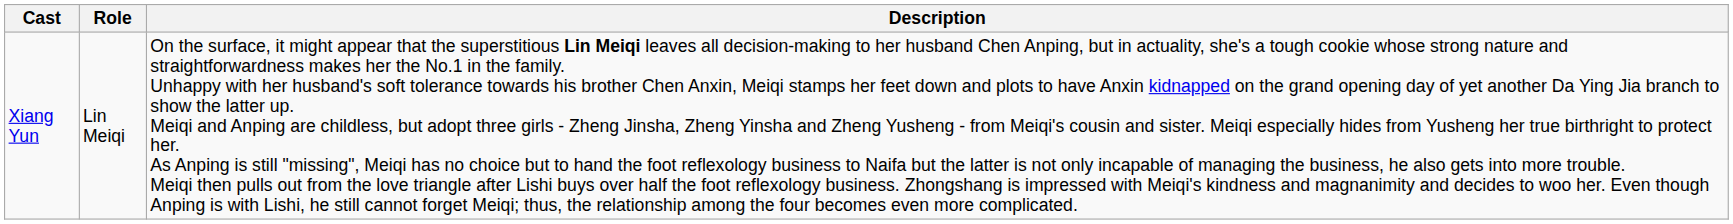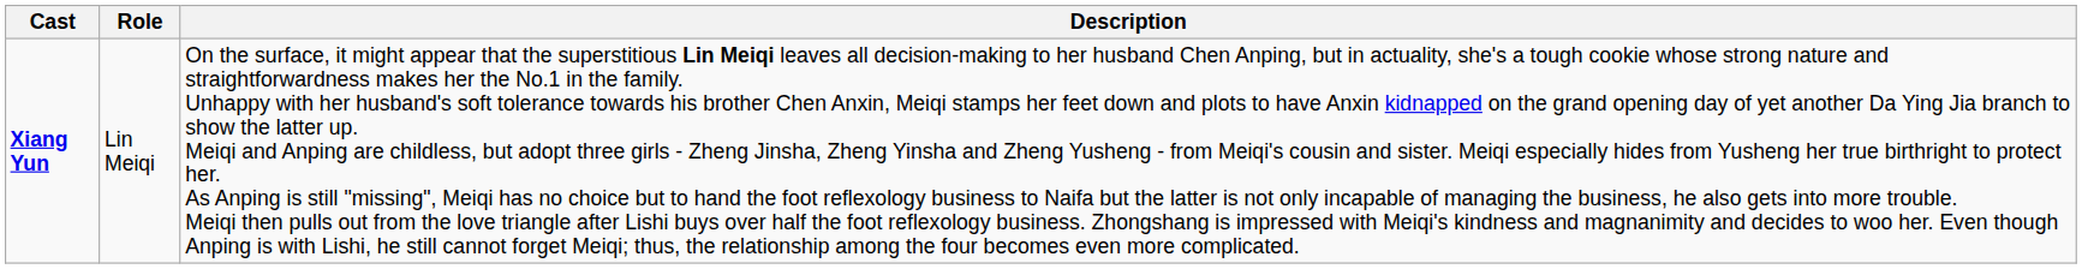row 2 | Cast: normal -> bold
